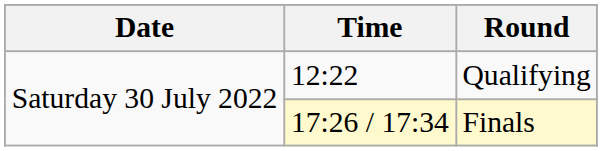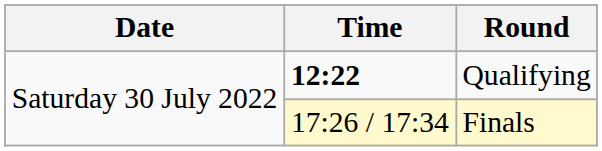Qualifying | Time: normal -> bold
